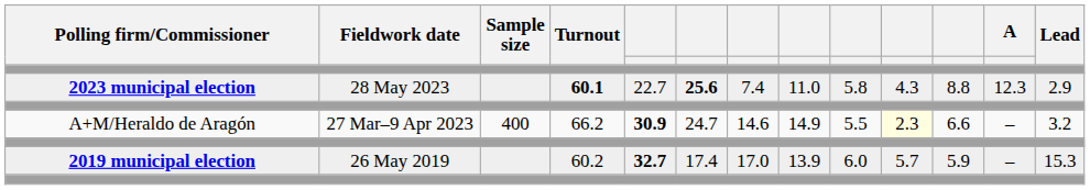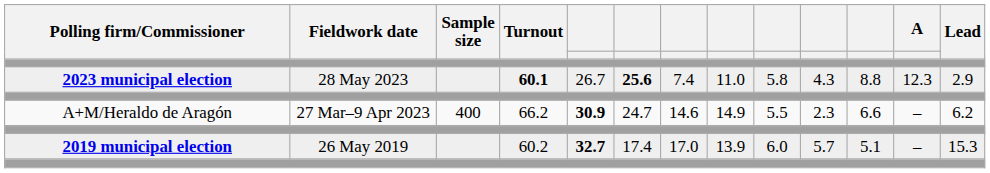2023 municipal election | column 5: 22.7 -> 26.7
A+M/Heraldo de Aragón | column 10: lightyellow background -> no background
A+M/Heraldo de Aragón | Lead: 3.2 -> 6.2
2019 municipal election | column 11: 5.9 -> 5.1
